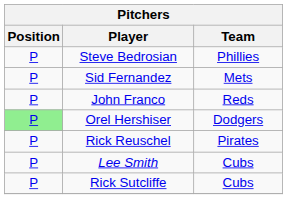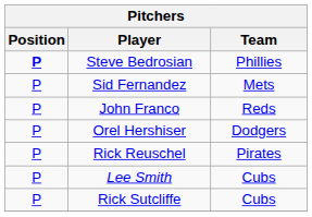Steve Bedrosian | Position: normal -> bold
Orel Hershiser | Position: lightgreen background -> no background
